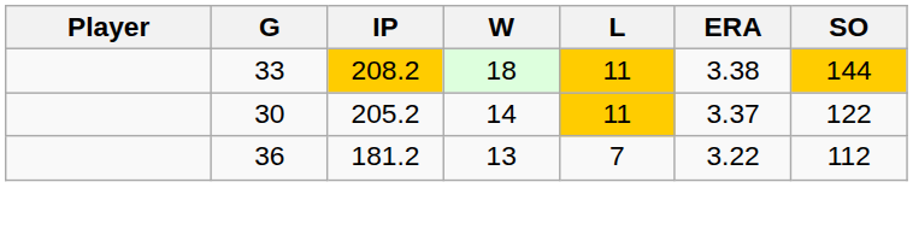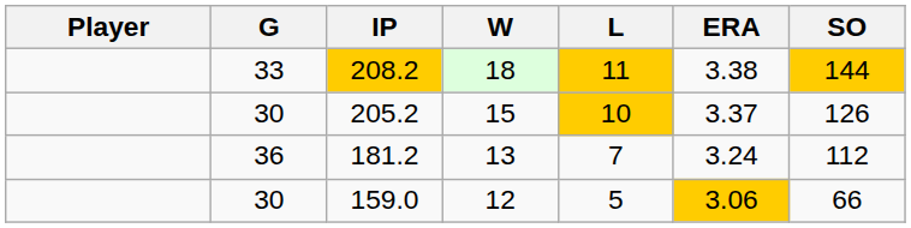205.2 | W: 14 -> 15
205.2 | L: 11 -> 10
205.2 | SO: 122 -> 126
181.2 | ERA: 3.22 -> 3.24
+ row: 30 | 159.0 | 12 | 5 | 3.06 | 66
